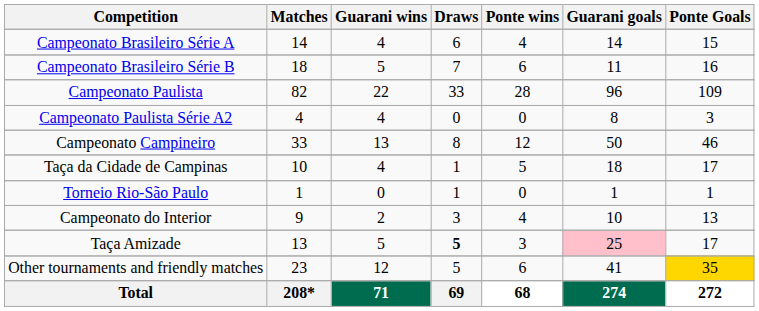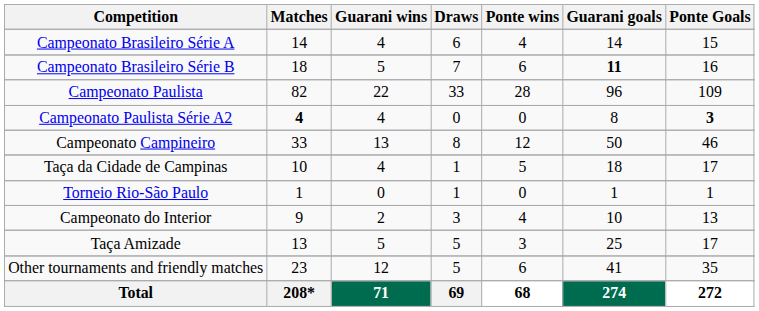Campeonato Brasileiro Série B | Guarani goals: normal -> bold
Campeonato Paulista Série A2 | Matches: normal -> bold
Campeonato Paulista Série A2 | Ponte Goals: normal -> bold
Taça Amizade | Draws: bold -> normal
Taça Amizade | Guarani goals: pink background -> no background
Other tournaments and friendly matches | Ponte Goals: gold background -> no background
